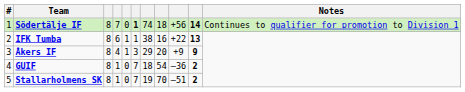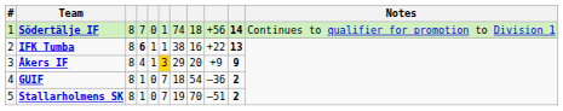Södertälje IF | column 6: bold -> normal
IFK Tumba | column 4: normal -> bold
Åkers IF | column 6: no background -> gold background
